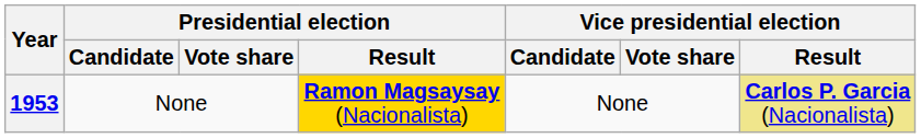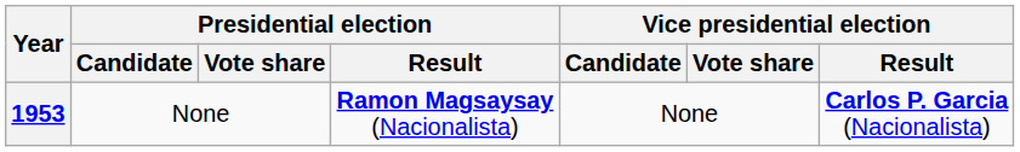1953 | Presidential election / Result: gold background -> no background
1953 | Vice presidential election / Result: khaki background -> no background
